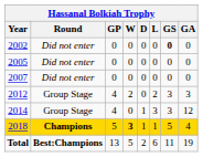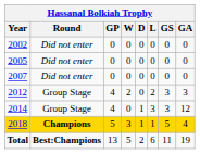2002 | GS: bold -> normal
2018 | W: bold -> normal
